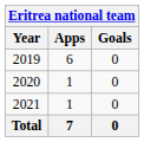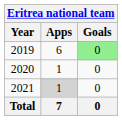2019 | Goals: no background -> lightgreen background
2021 | Apps: no background -> lightgrey background
